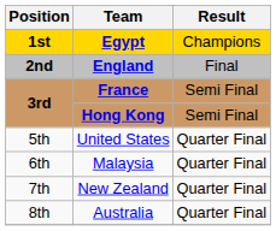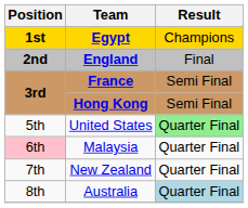United States | Result: no background -> lightgreen background
Malaysia | Position: no background -> pink background
Australia | Result: no background -> lightblue background
